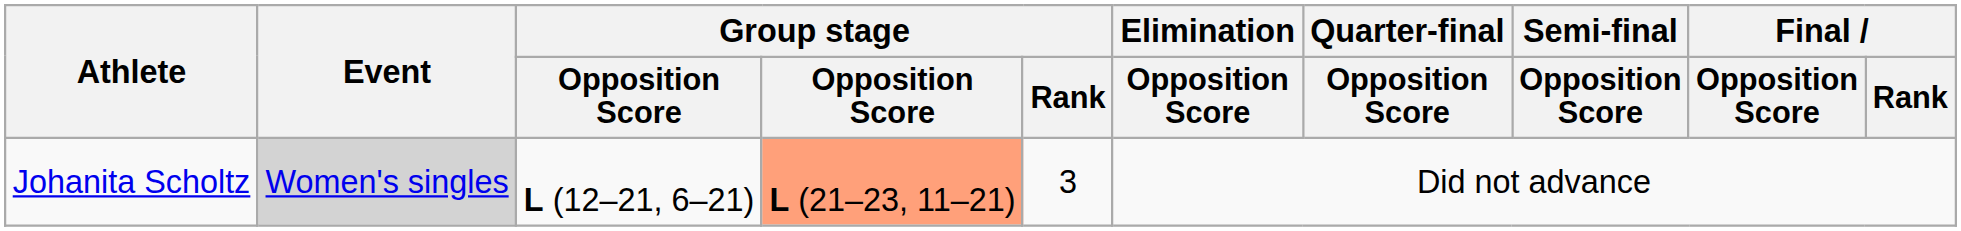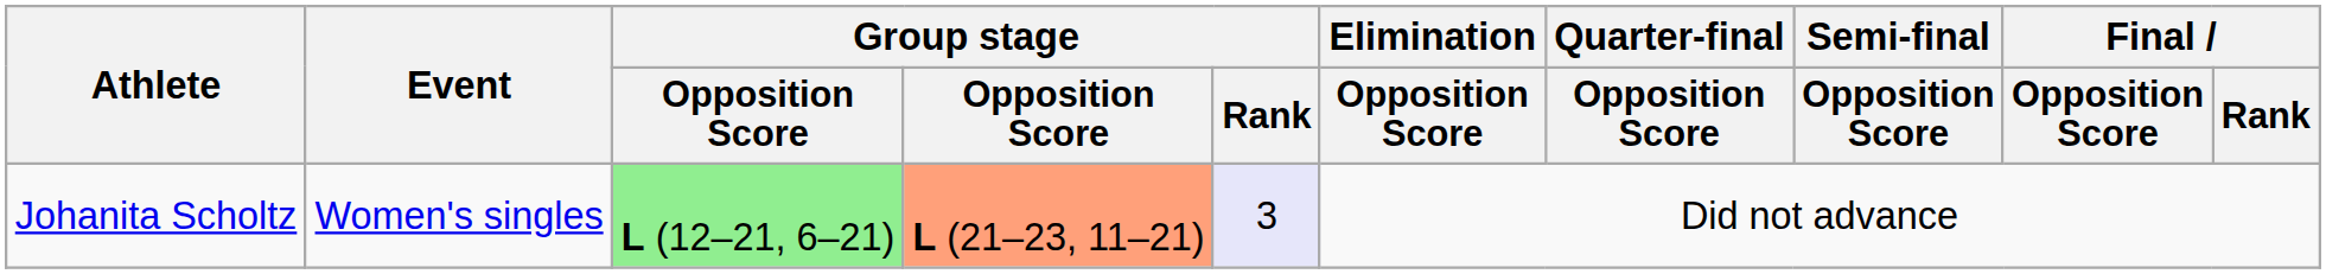Johanita Scholtz | Event: lightgrey background -> no background
Johanita Scholtz | column 3: no background -> lightgreen background
Johanita Scholtz | Group stage / Rank: no background -> lavender background
